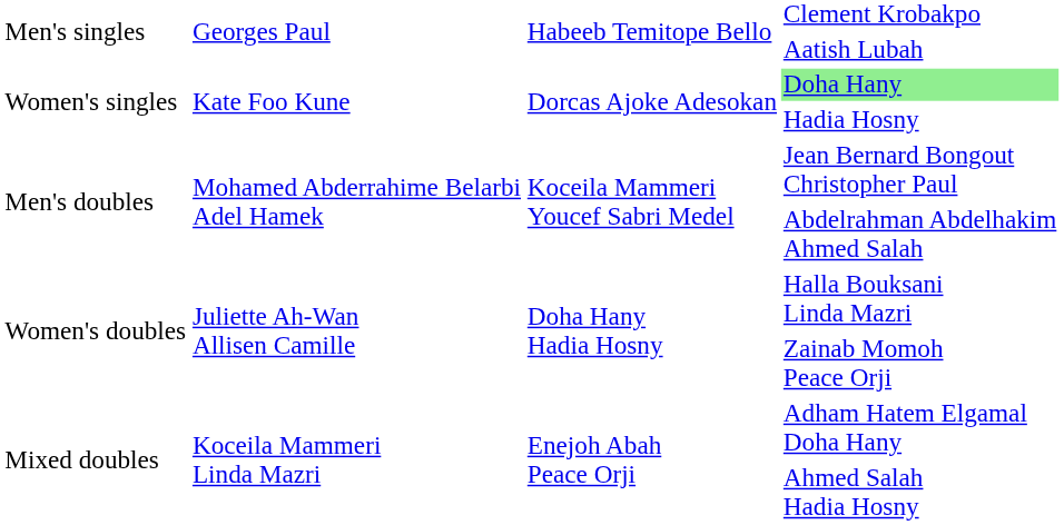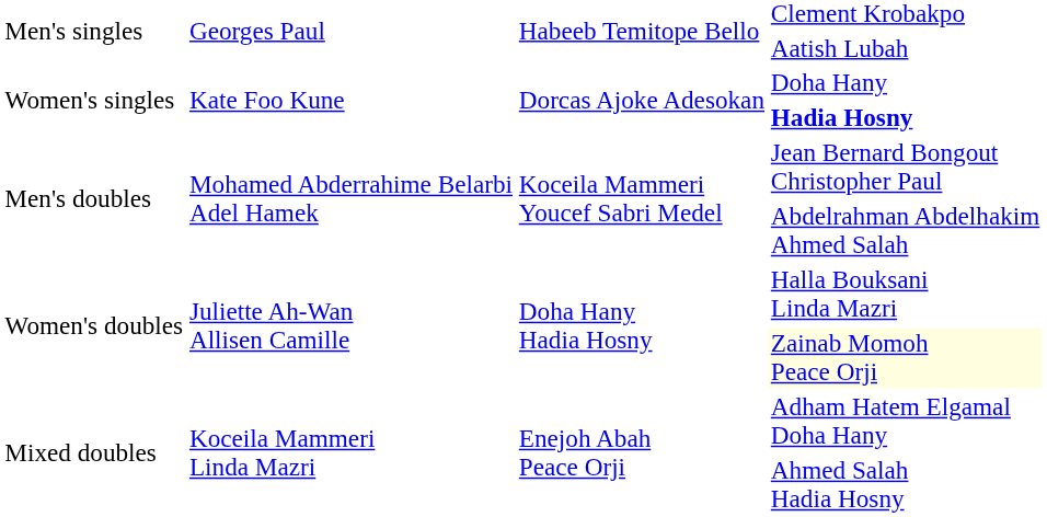Doha Hany | column 4: lightgreen background -> no background
Hadia Hosny | column 4: normal -> bold
Zainab Momoh Peace Orji | column 4: no background -> lightyellow background
